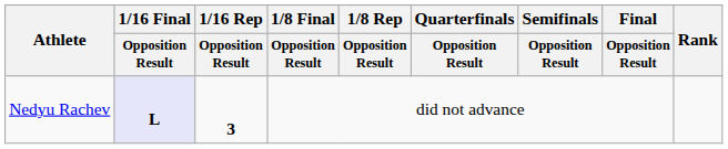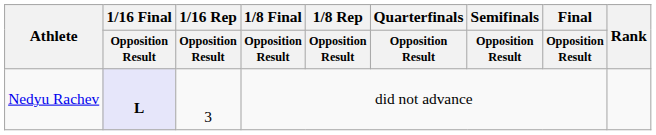Nedyu Rachev | 1/16 Rep / Opposition Result: bold -> normal
